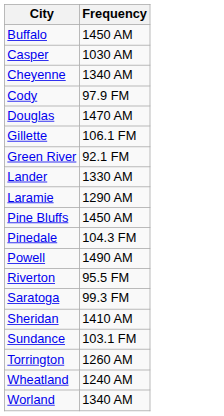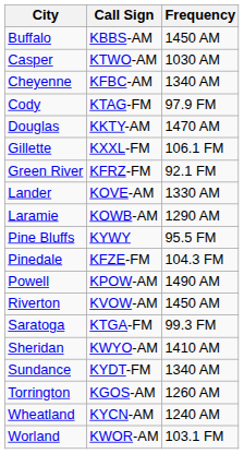+ column: Call Sign | KBBS-AM | KTWO-AM | KFBC-AM | KTAG-FM | KKTY-AM | KXXL-FM | KFRZ-FM | KOVE-AM | KOWB-AM | KYWY | KFZE-FM | KPOW-AM | KVOW-AM | KTGA-FM | KWYO-AM | KYDT-FM | KGOS-AM | KYCN-AM | KWOR-AM
Pine Bluffs | Frequency: 1450 AM -> 95.5 FM
Riverton | Frequency: 95.5 FM -> 1450 AM
Sundance | Frequency: 103.1 FM -> 1340 AM
Worland | Frequency: 1340 AM -> 103.1 FM
